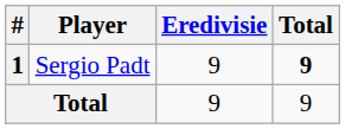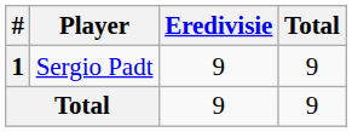1 | Total: bold -> normal
